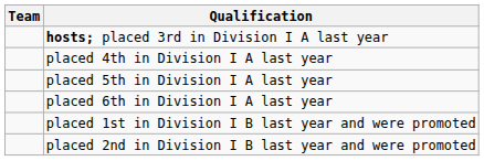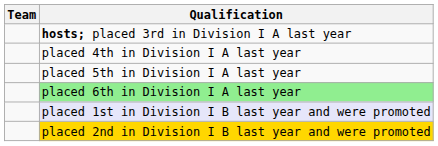placed 6th in Division I A last year | Qualification: no background -> lightgreen background
placed 1st in Division I B last year and were promoted | Qualification: no background -> lavender background
placed 2nd in Division I B last year and were promoted | Qualification: no background -> gold background
